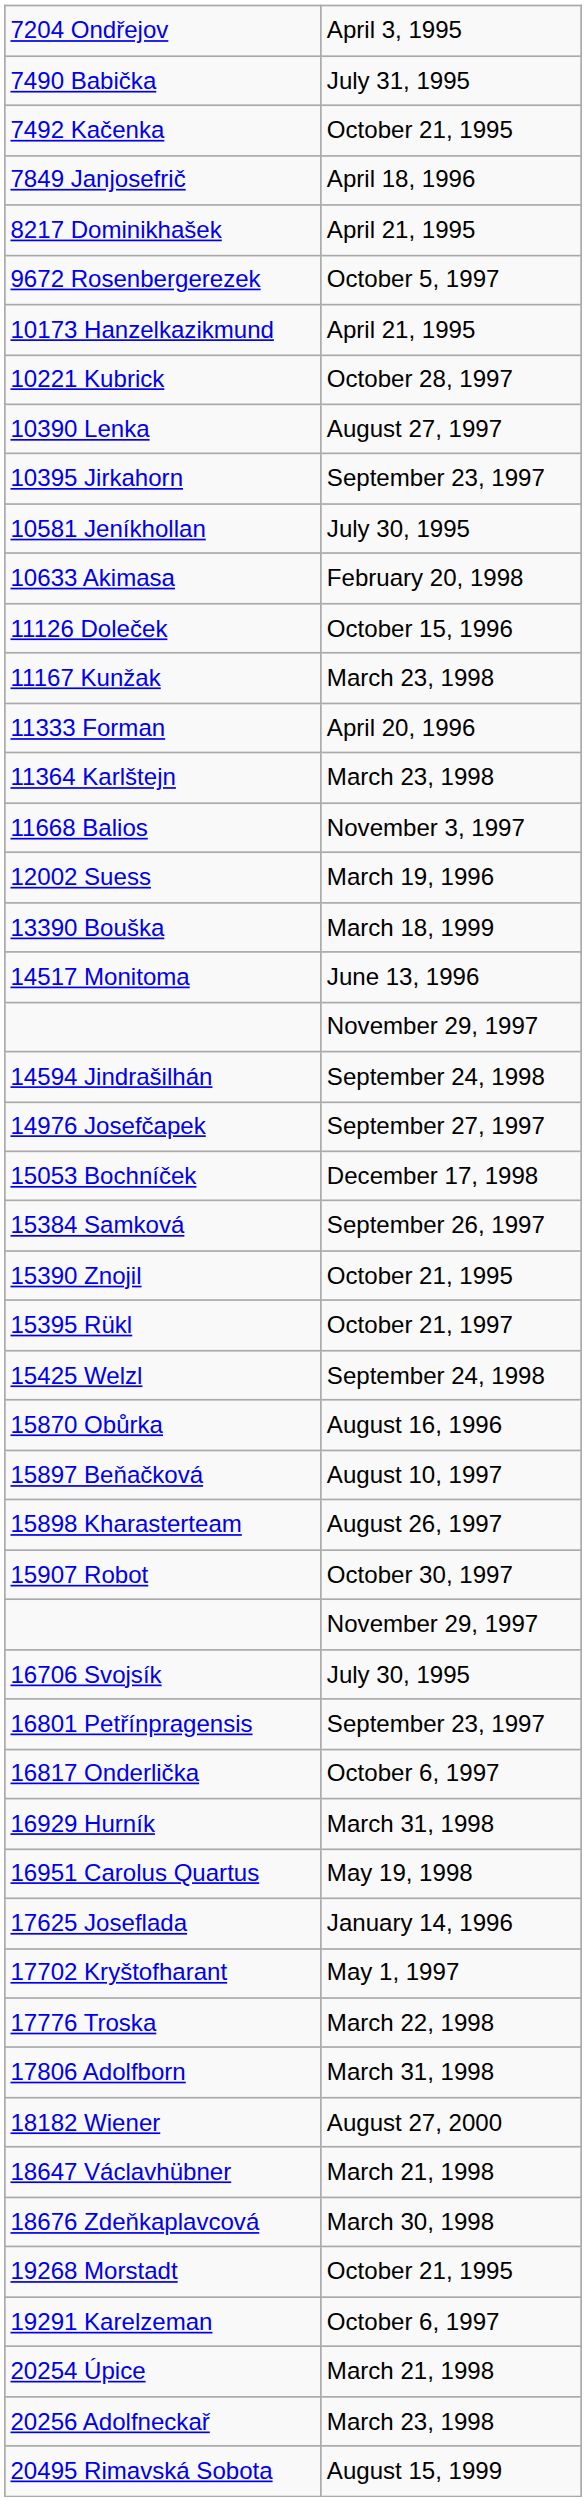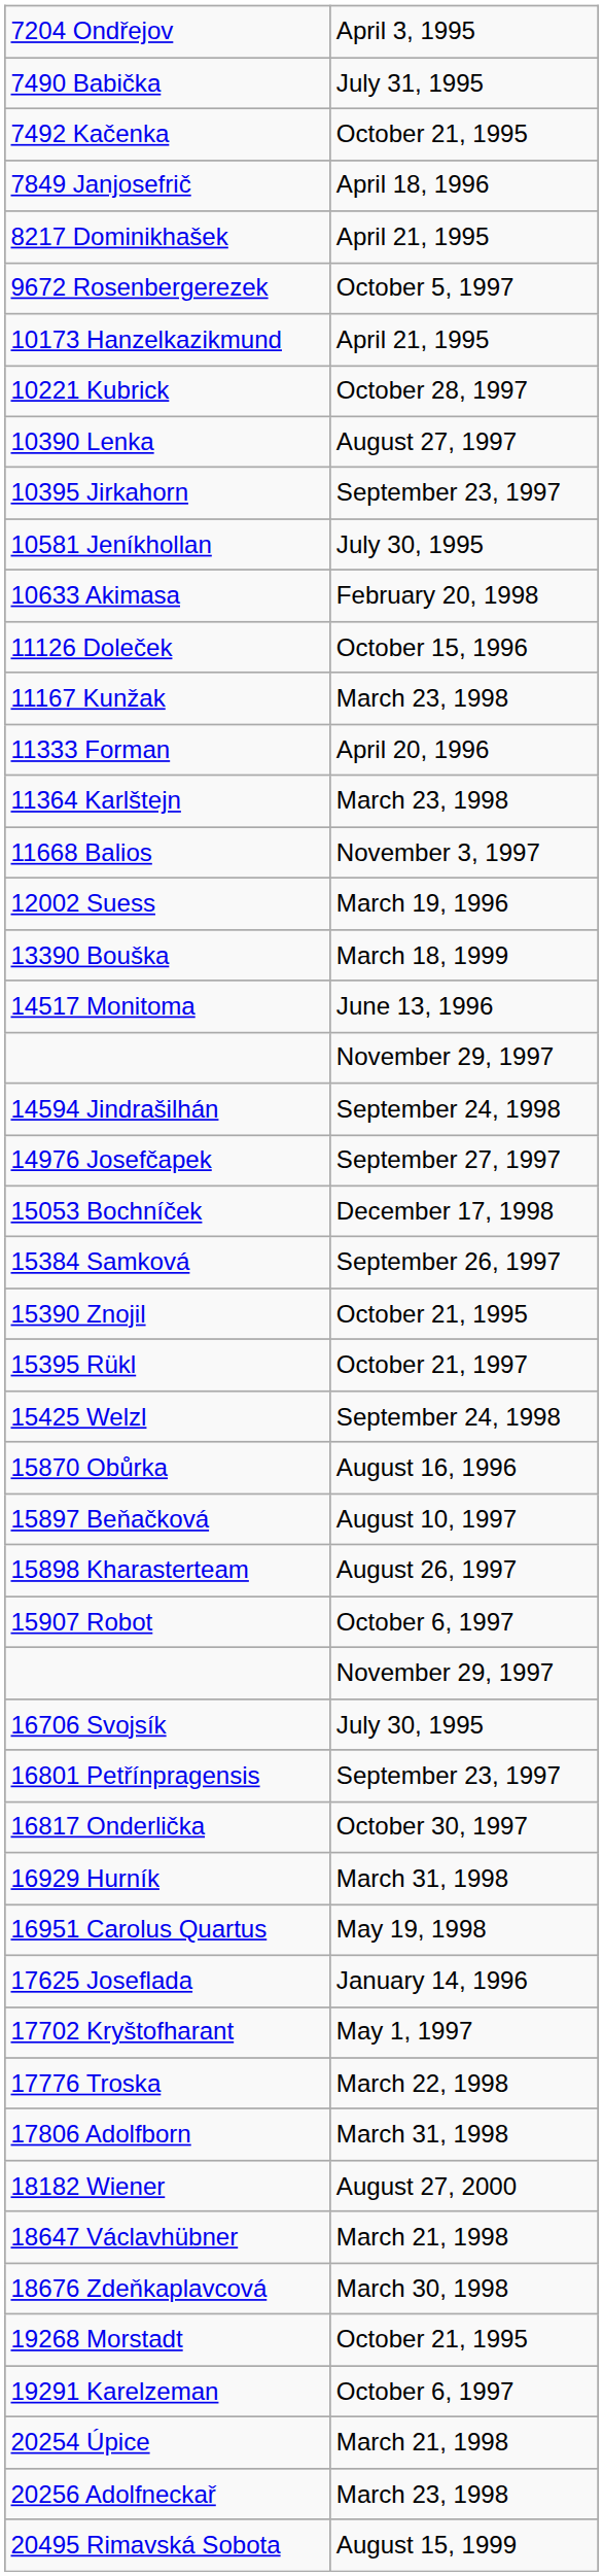row 32 | column 2: October 30, 1997 -> October 6, 1997
row 36 | column 2: October 6, 1997 -> October 30, 1997
